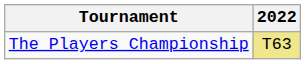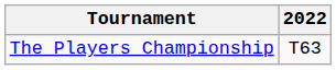The Players Championship | 2022: khaki background -> no background
